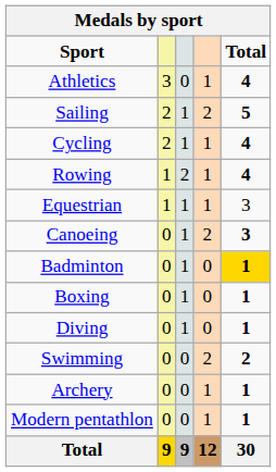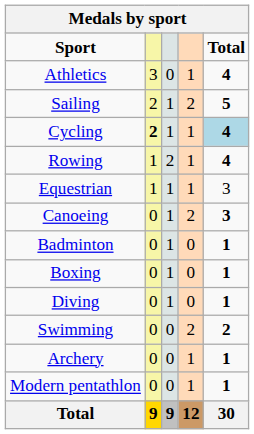Cycling | column 2: normal -> bold
Cycling | Total: no background -> lightblue background
Badminton | Total: gold background -> no background
